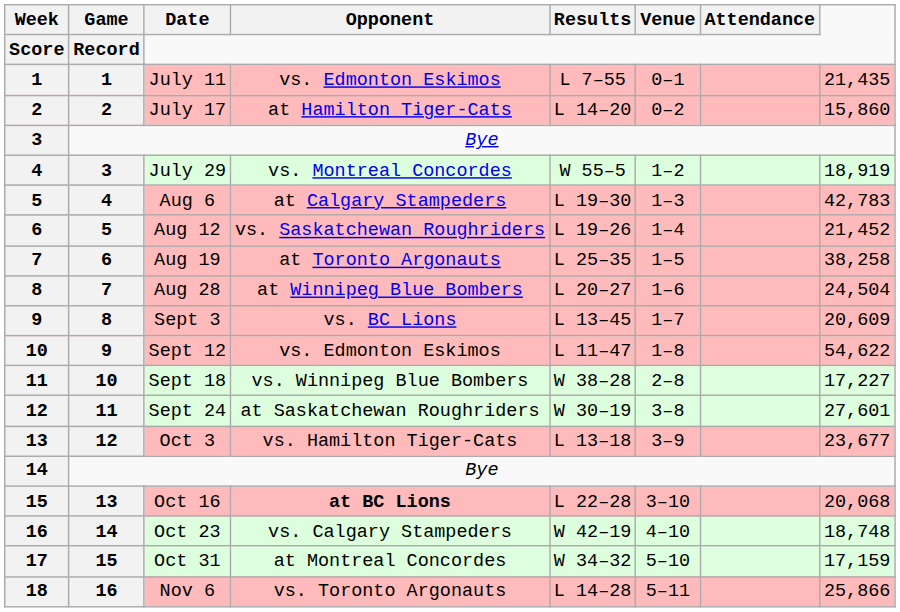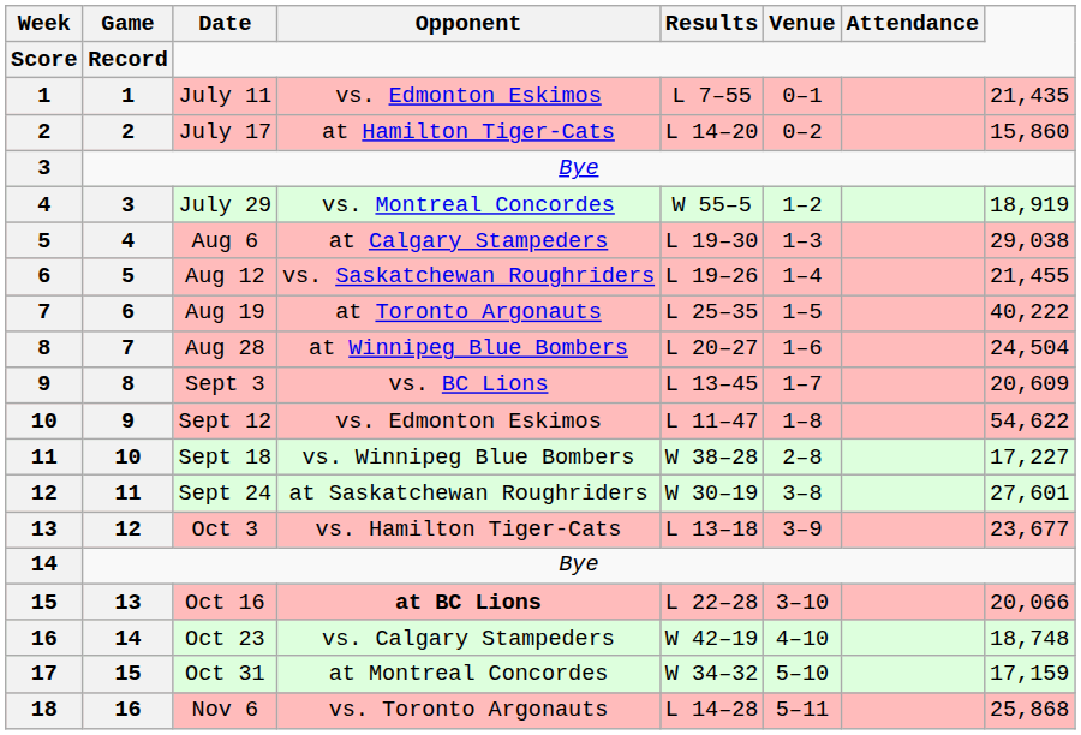Aug 6 | column 8: 42,783 -> 29,038
Aug 12 | column 8: 21,452 -> 21,455
Aug 19 | column 8: 38,258 -> 40,222
Oct 16 | column 8: 20,068 -> 20,066
Nov 6 | column 8: 25,866 -> 25,868
